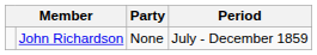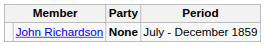John Richardson | Party: normal -> bold
